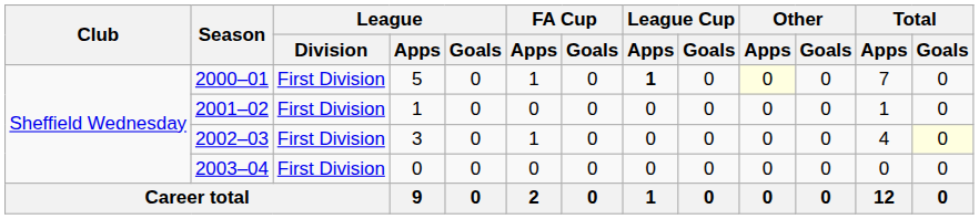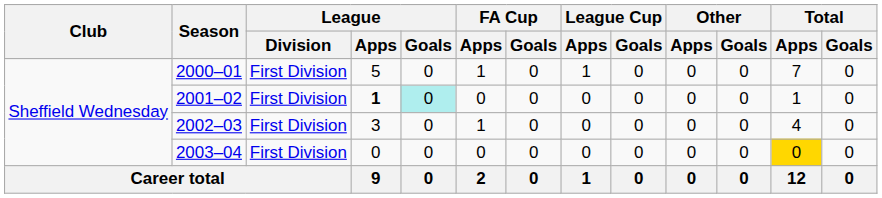2000–01 | League Cup / Apps: bold -> normal
2000–01 | Other / Apps: lightyellow background -> no background
2001–02 | League / Apps: normal -> bold
2001–02 | League / Goals: no background -> paleturquoise background
2002–03 | Total / Goals: lightyellow background -> no background
2003–04 | Total / Apps: no background -> gold background
